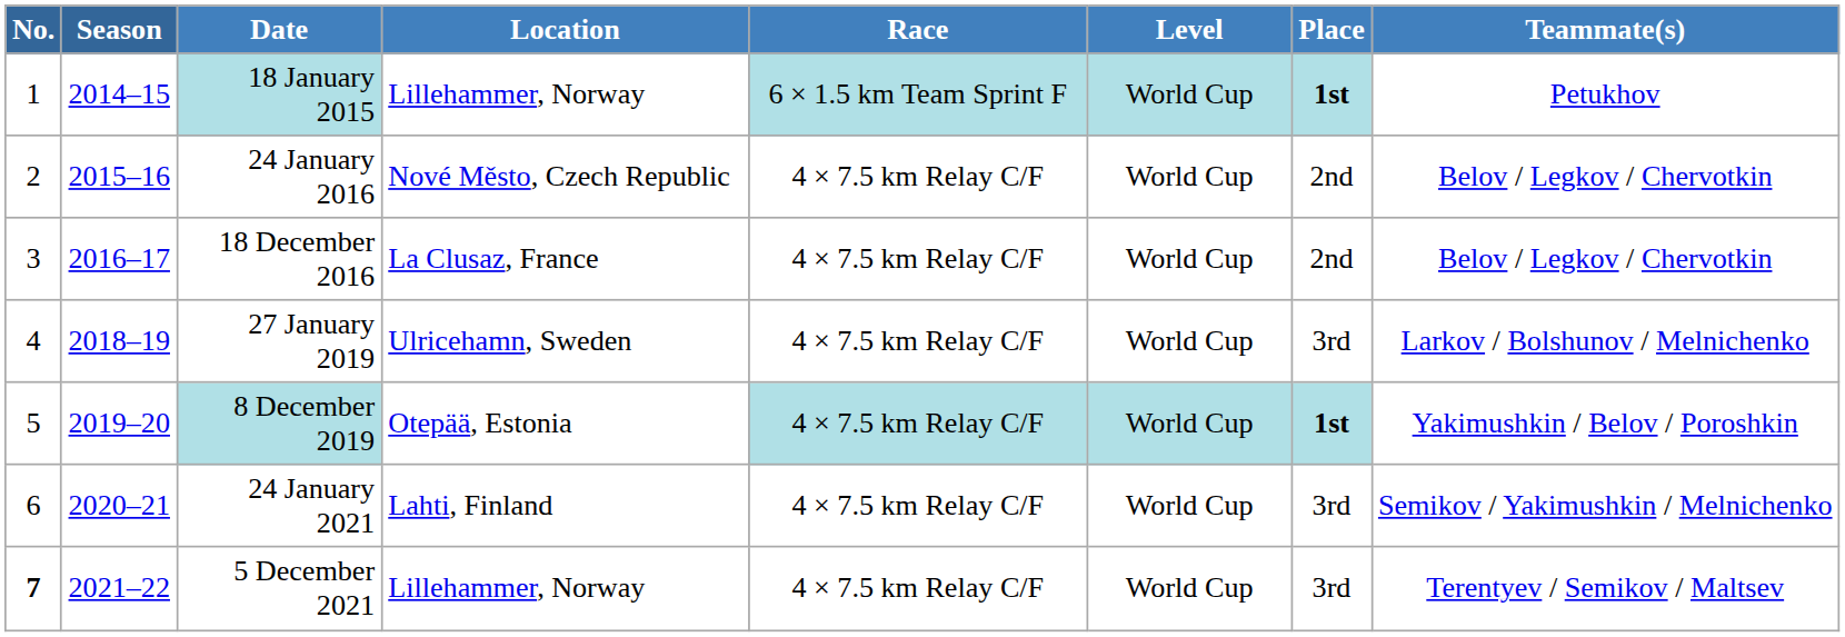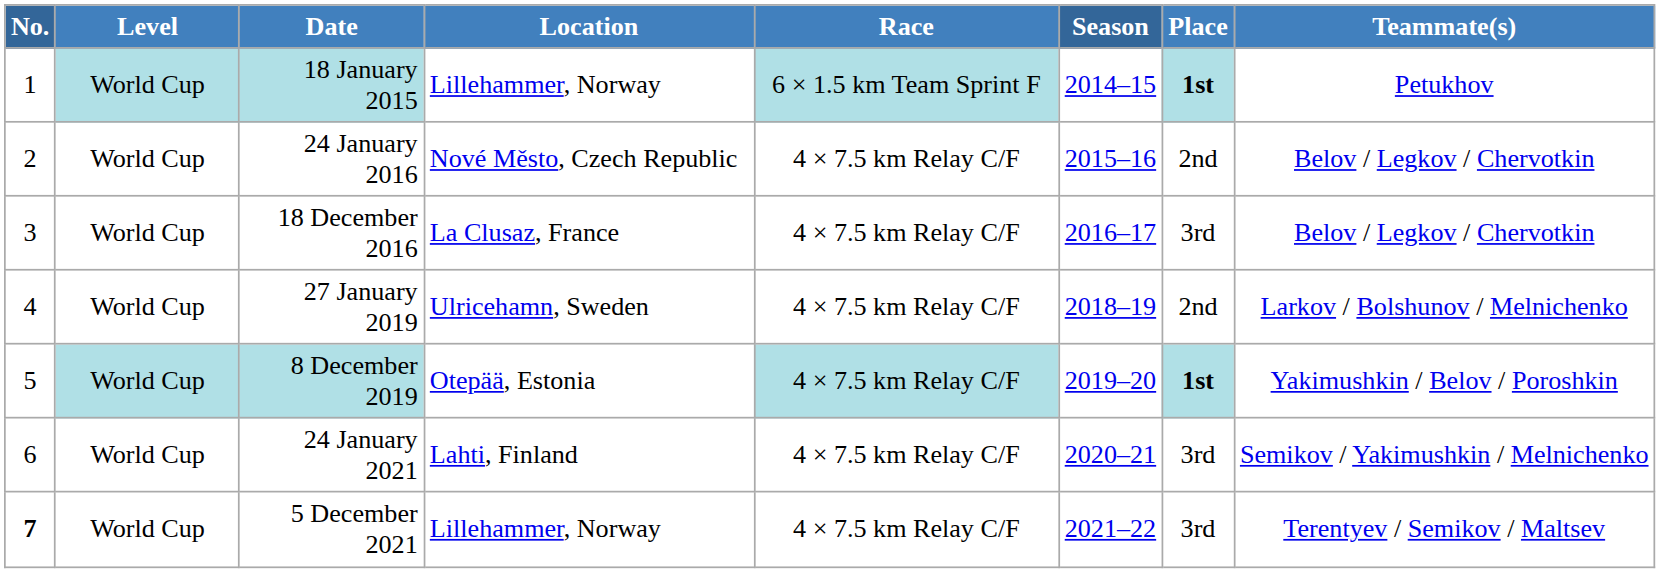columns swapped: Season <-> Level
18 December 2016 | Place: 2nd -> 3rd
27 January 2019 | Place: 3rd -> 2nd
